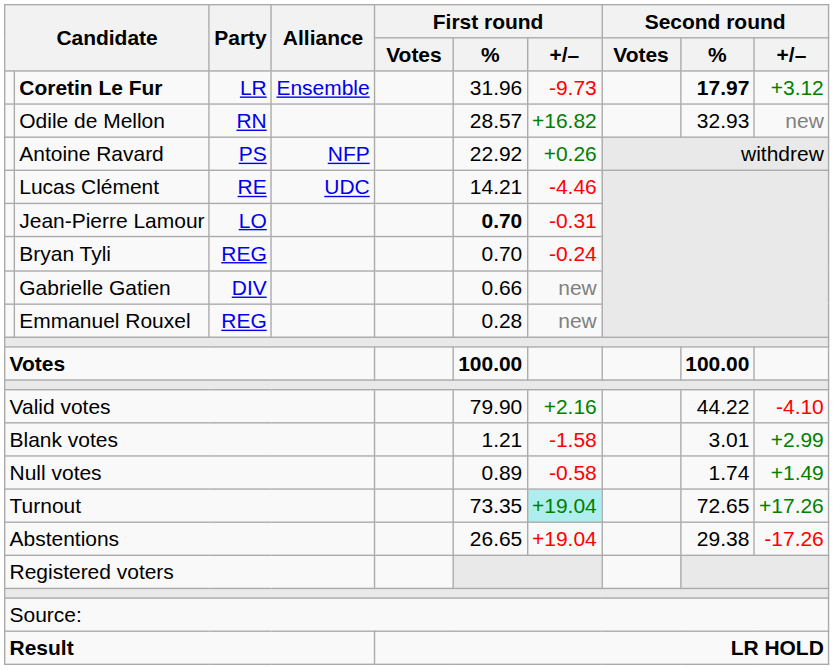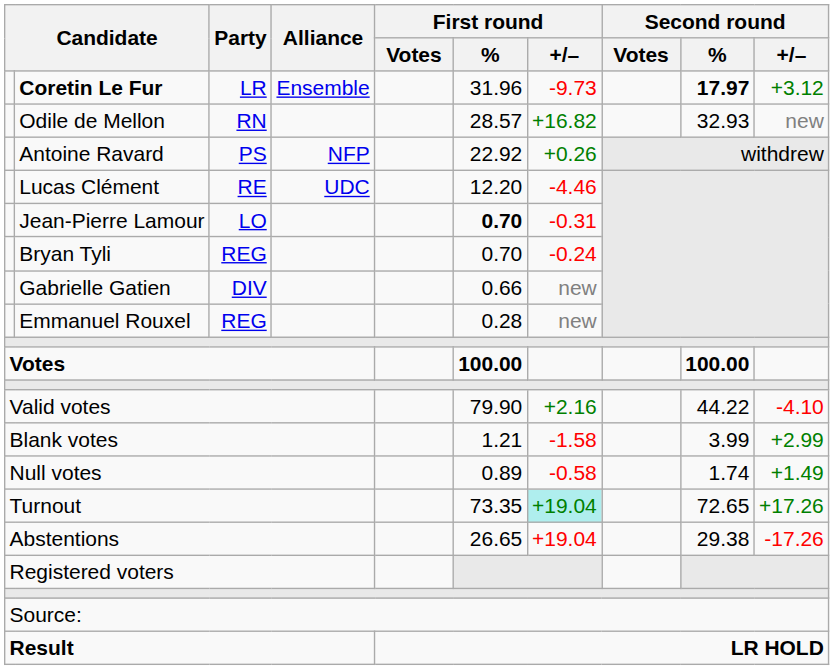Lucas Clément | First round / %: 14.21 -> 12.20
Blank votes | Second round / %: 3.01 -> 3.99
